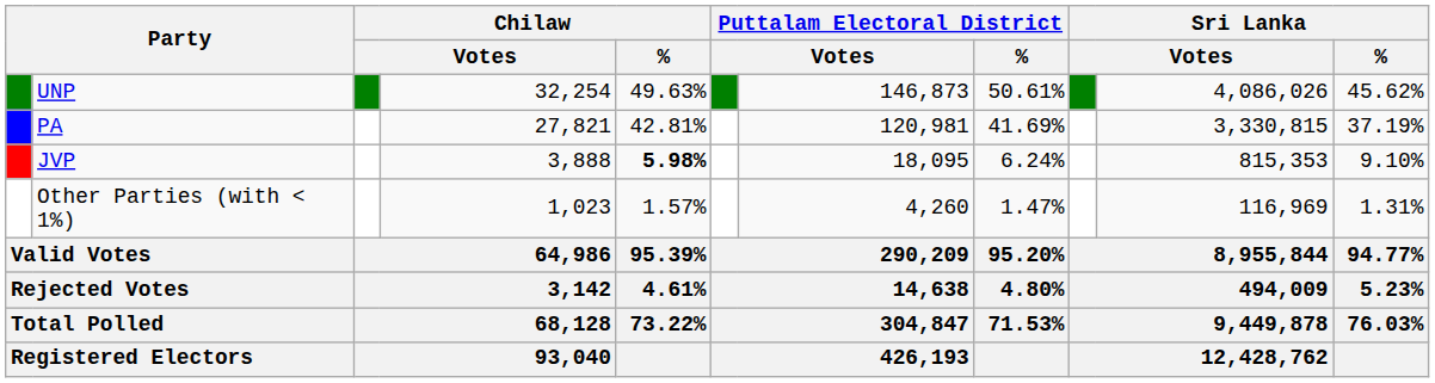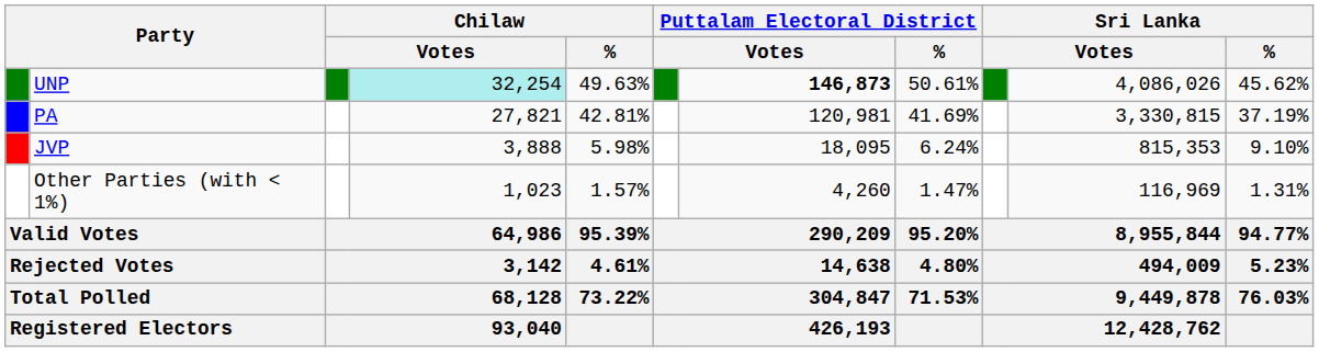UNP | column 4: no background -> paleturquoise background
UNP | column 7: normal -> bold
JVP | Chilaw / %: bold -> normal
